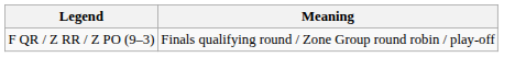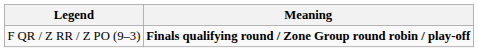F QR / Z RR / Z PO (9–3) | Meaning: normal -> bold
